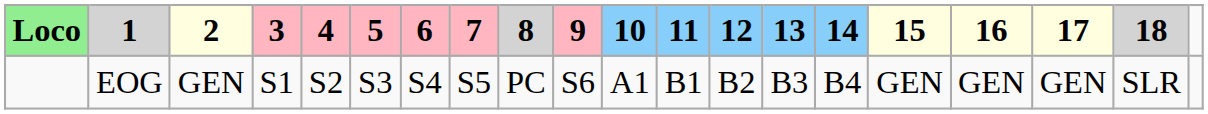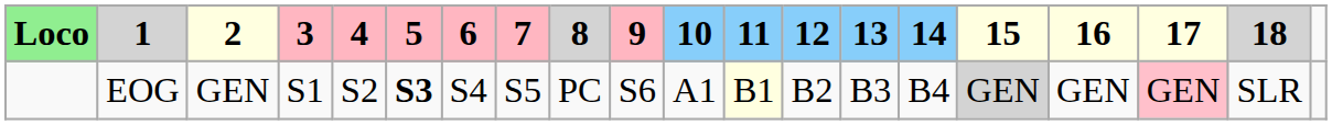EOG | 5: normal -> bold
EOG | 11: no background -> lightyellow background
EOG | 15: no background -> lightgrey background
EOG | 17: no background -> pink background
